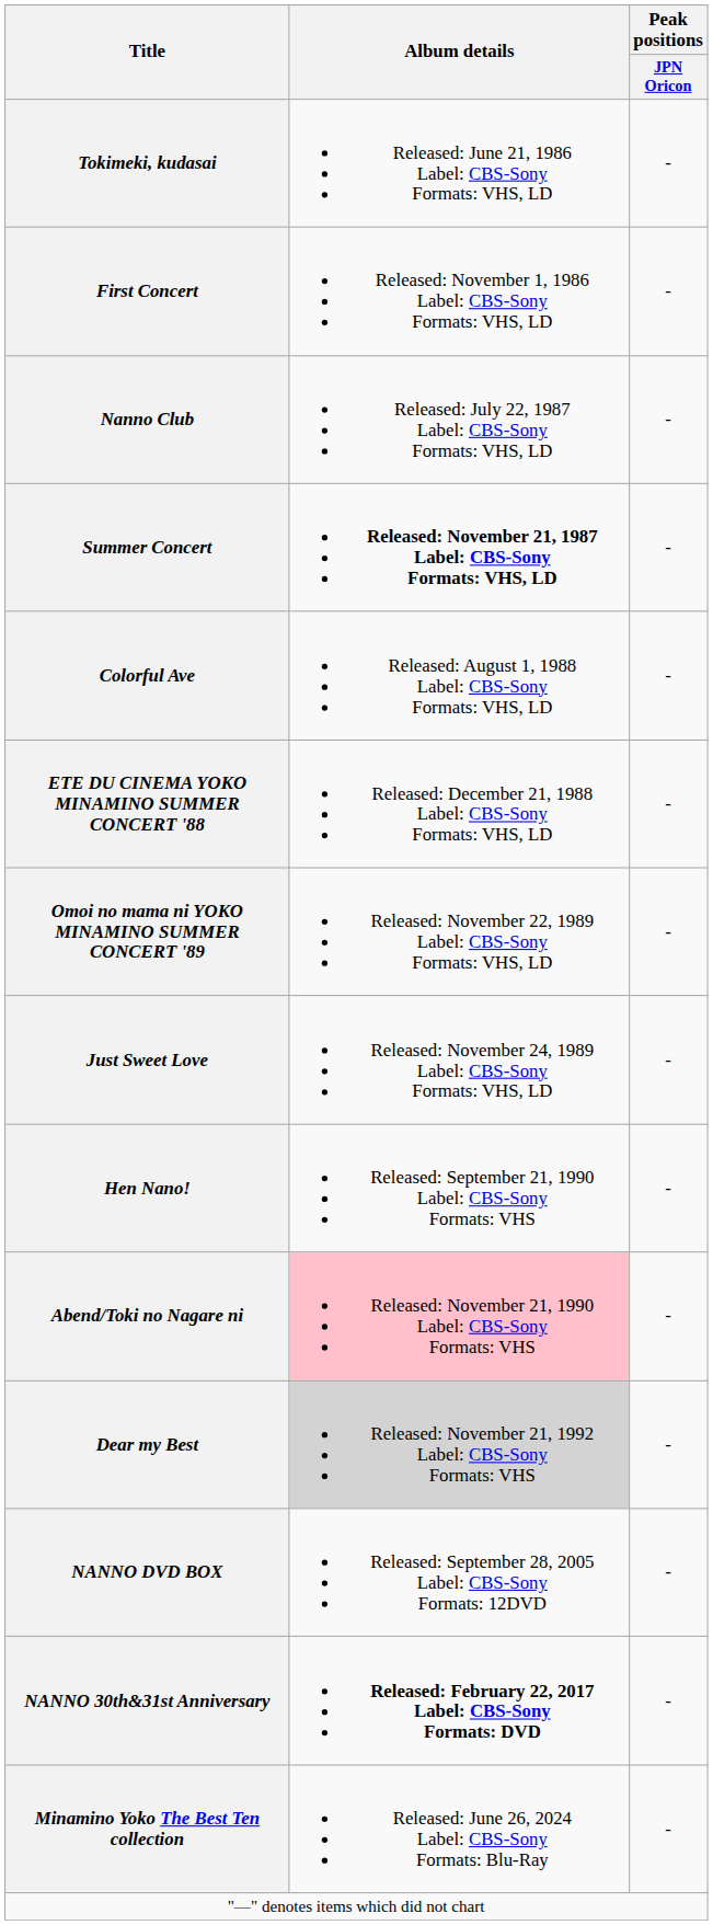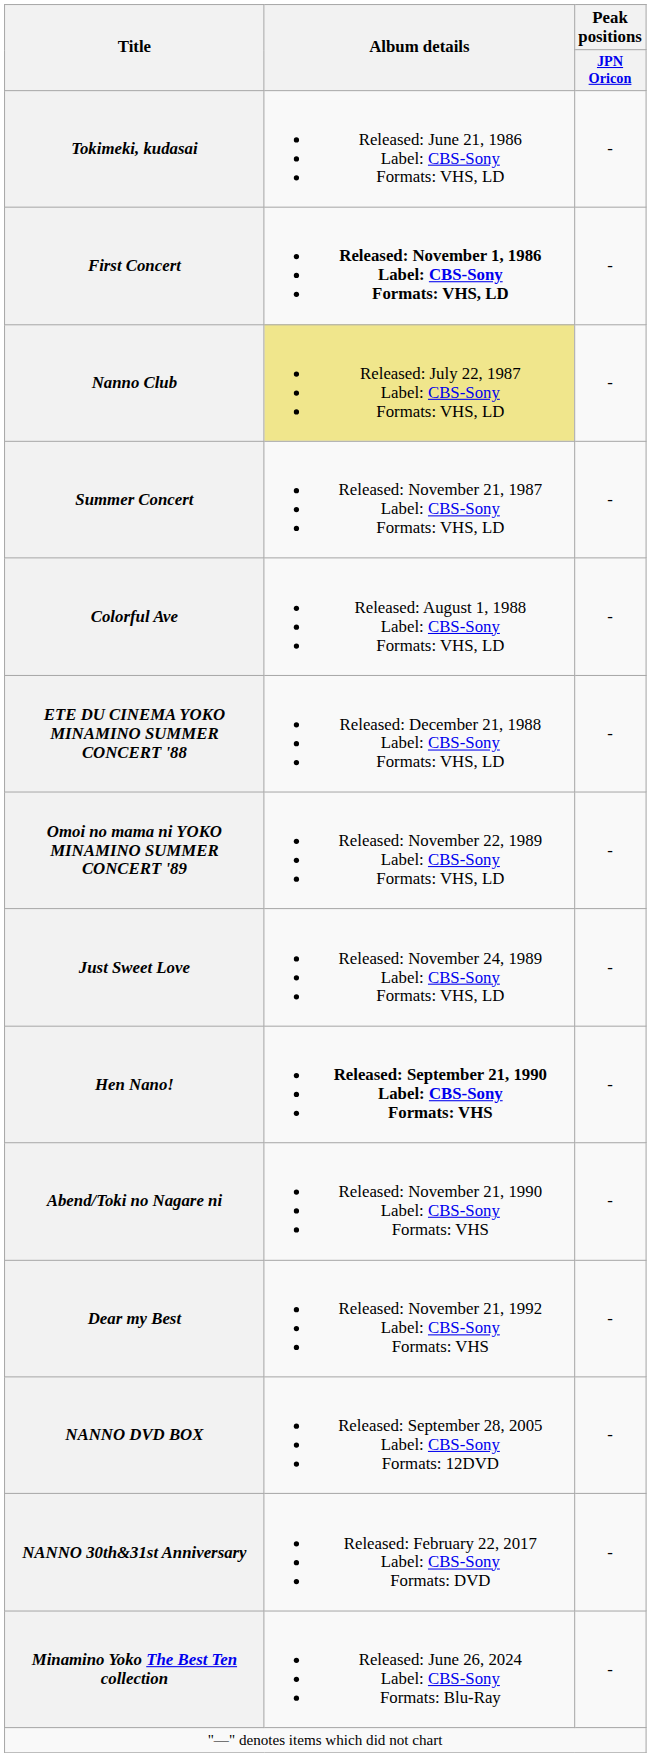First Concert | Album details: normal -> bold
Nanno Club | Album details: no background -> khaki background
Summer Concert | Album details: bold -> normal
Hen Nano! | Album details: normal -> bold
Abend/Toki no Nagare ni | Album details: pink background -> no background
Dear my Best | Album details: lightgrey background -> no background
NANNO 30th&31st Anniversary | Album details: bold -> normal
